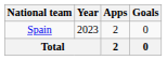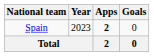Spain | Apps: normal -> bold
